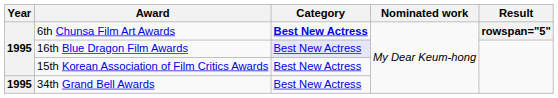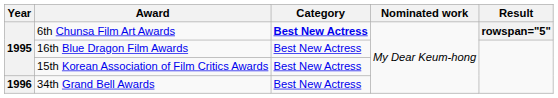16th Blue Dragon Film Awards | Category: lavender background -> no background
34th Grand Bell Awards | Year: 1995 -> 1996
